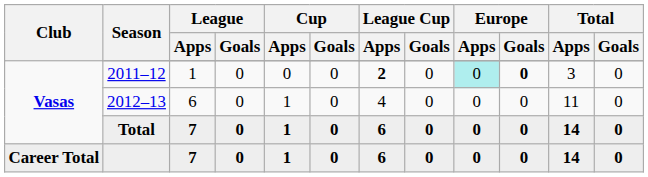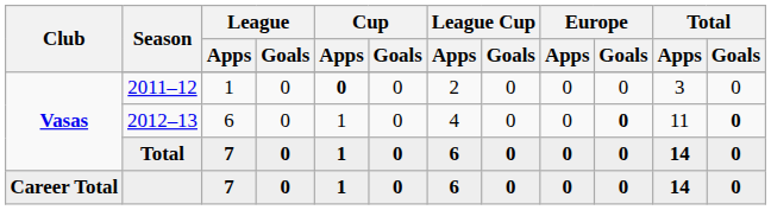2011–12 | Cup / Apps: normal -> bold
2011–12 | League Cup / Apps: bold -> normal
2011–12 | Europe / Apps: paleturquoise background -> no background
2011–12 | Europe / Goals: bold -> normal
2012–13 | Europe / Goals: normal -> bold
2012–13 | Total / Goals: normal -> bold
